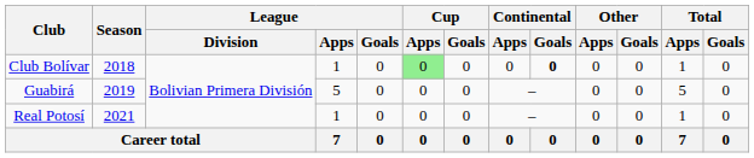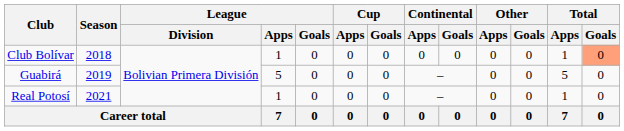Club Bolívar | Cup / Apps: lightgreen background -> no background
Club Bolívar | Continental / Goals: bold -> normal
Club Bolívar | Total / Goals: no background -> lightsalmon background
